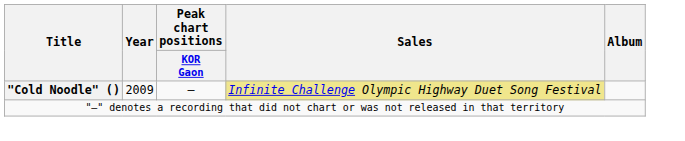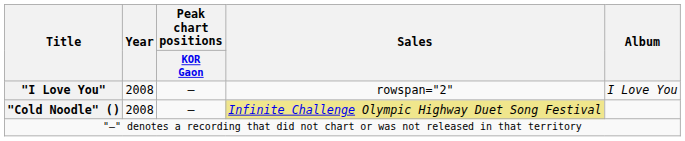+ row: "I Love You" | 2008 | — | rowspan="2" | I Love You
"Cold Noodle" () | Year: 2009 -> 2008
